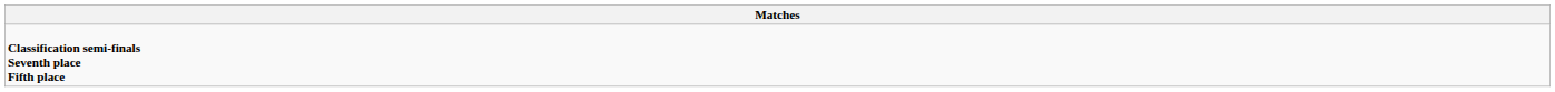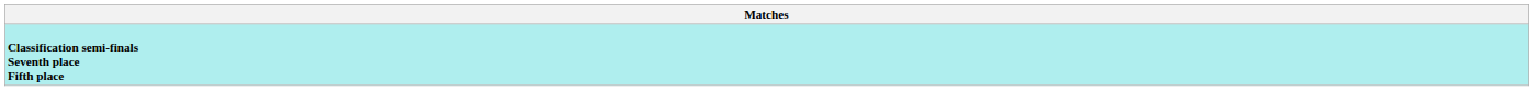row 2 | column 1: no background -> paleturquoise background
